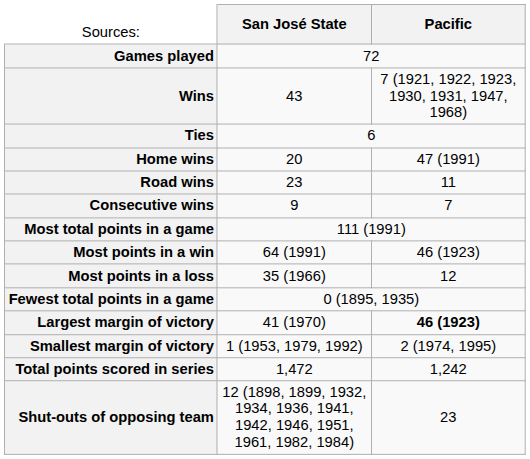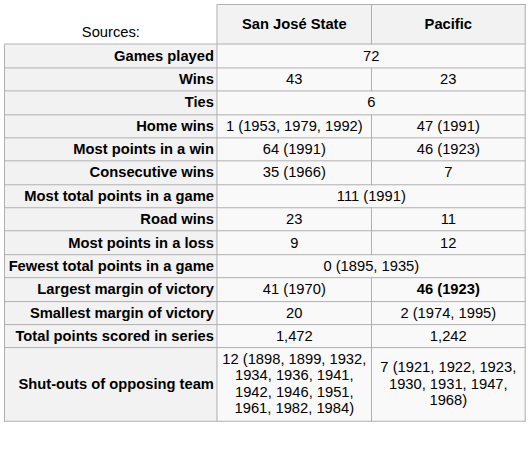Wins | column 3: 7 (1921, 1922, 1923, 1930, 1931, 1947, 1968) -> 23
Home wins | column 2: 20 -> 1 (1953, 1979, 1992)
rows swapped: Road wins <-> Most points in a win
Consecutive wins | column 2: 9 -> 35 (1966)
Most points in a loss | column 2: 35 (1966) -> 9
Smallest margin of victory | column 2: 1 (1953, 1979, 1992) -> 20
Shut-outs of opposing team | column 3: 23 -> 7 (1921, 1922, 1923, 1930, 1931, 1947, 1968)
